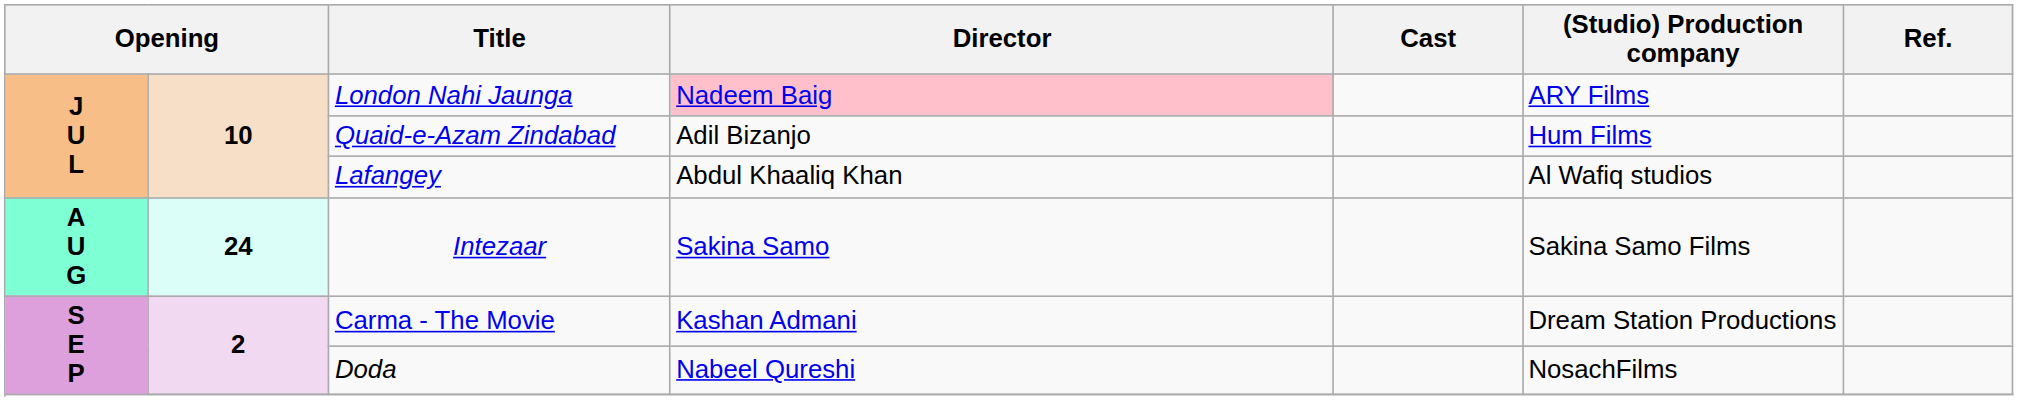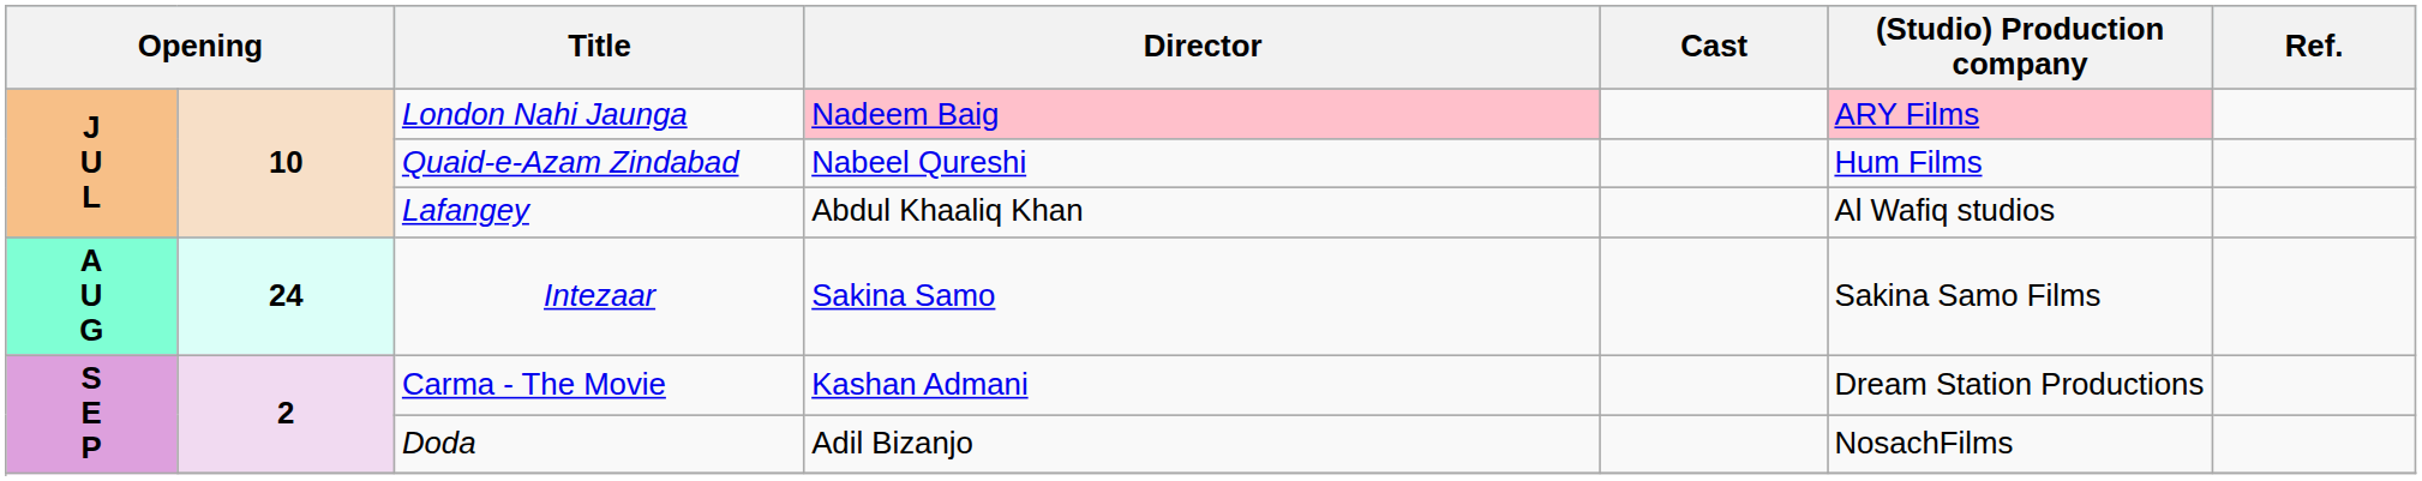London Nahi Jaunga | (Studio) Production company: no background -> pink background
Quaid-e-Azam Zindabad | Director: Adil Bizanjo -> Nabeel Qureshi
Doda | Director: Nabeel Qureshi -> Adil Bizanjo
